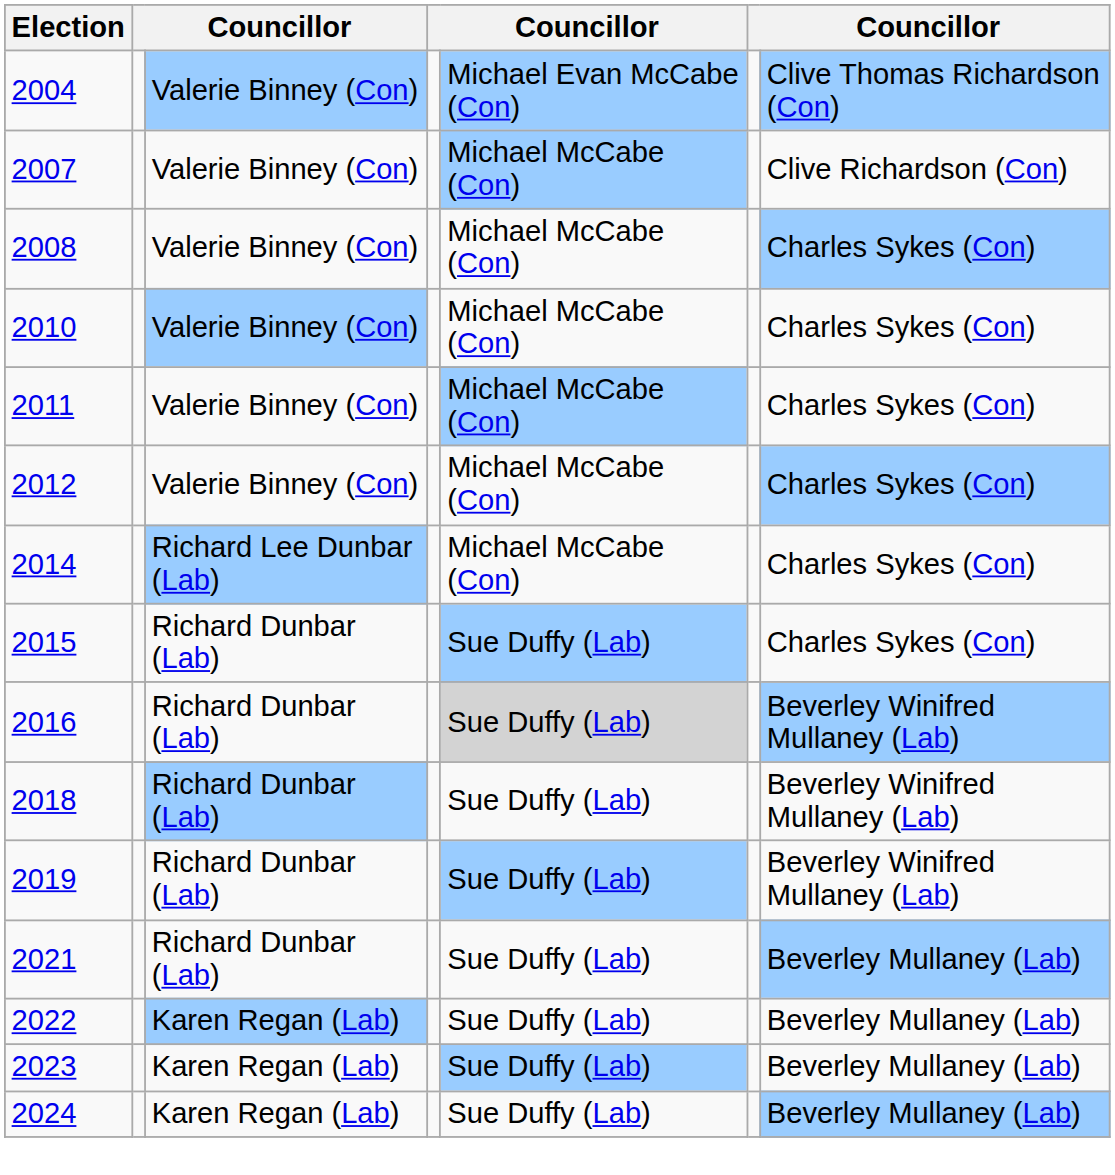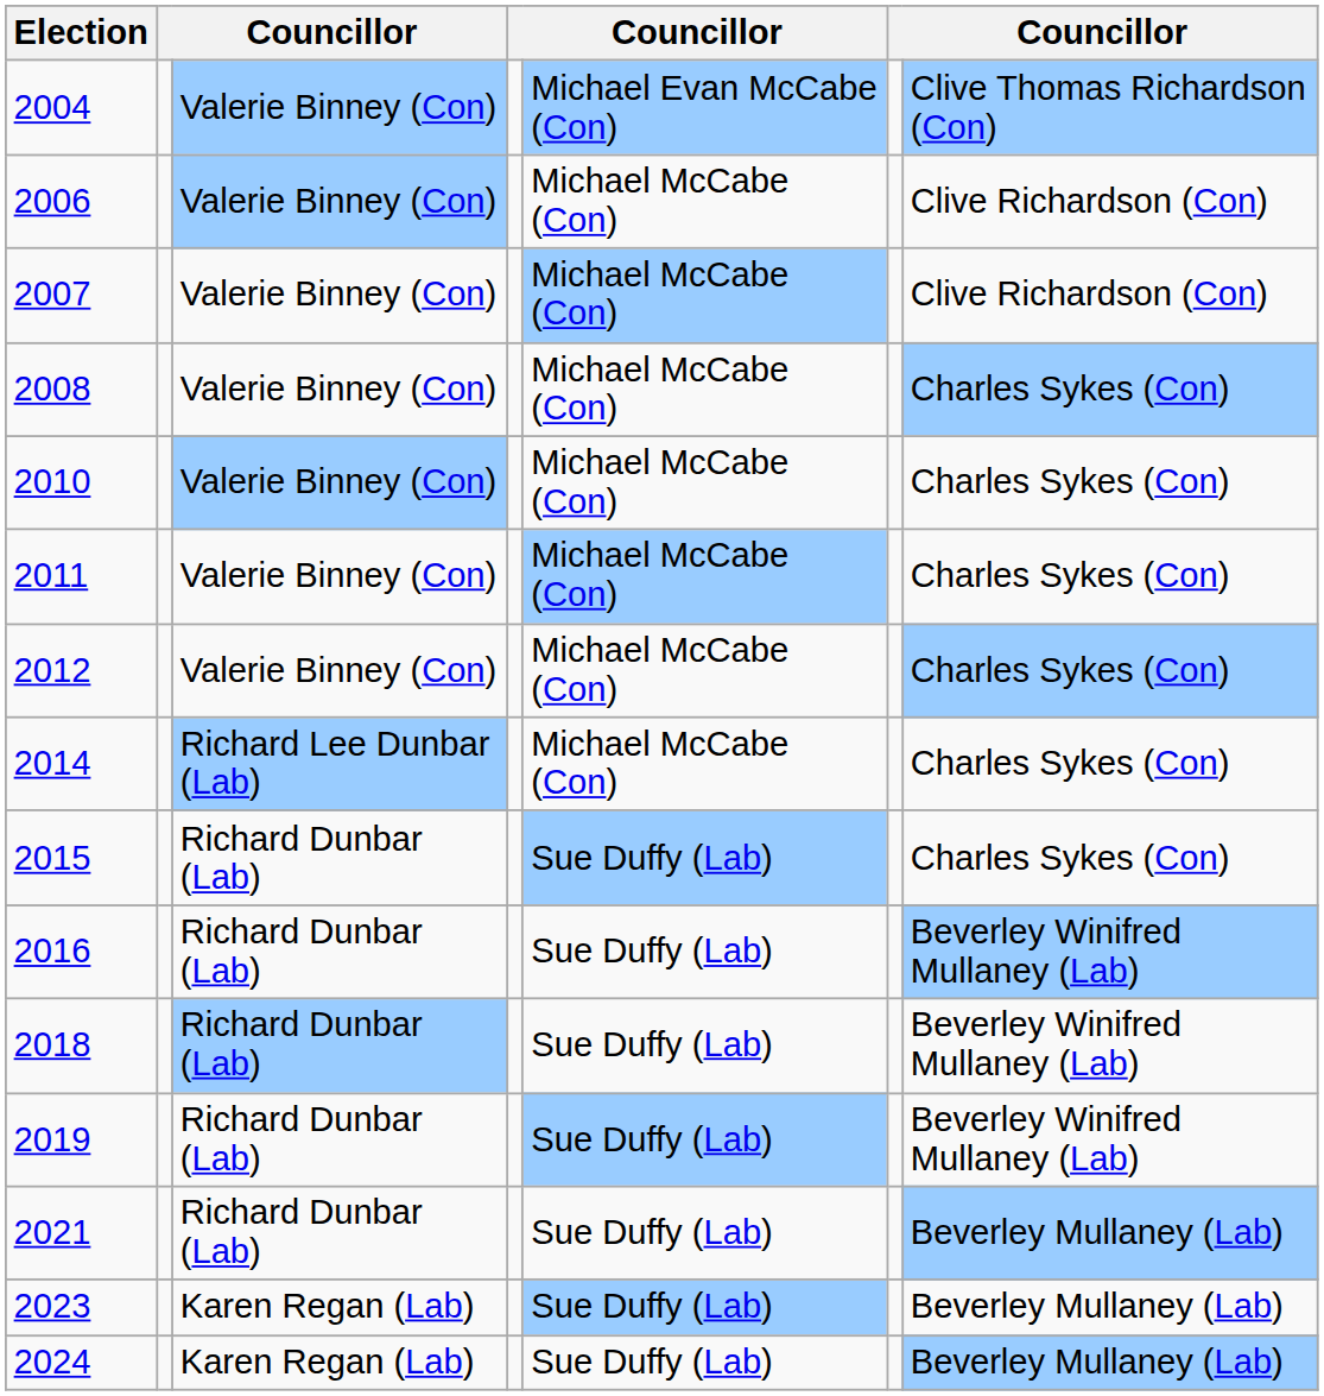+ row: 2006 | Valerie Binney (Con) | Michael McCabe (Con) | Clive Richardson (Con)
2016 | column 5: lightgrey background -> no background
- row: 2022 | Karen Regan (Lab) | Sue Duffy (Lab) | Beverley Mullaney (Lab)
